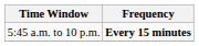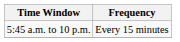5:45 a.m. to 10 p.m. | Frequency: bold -> normal
